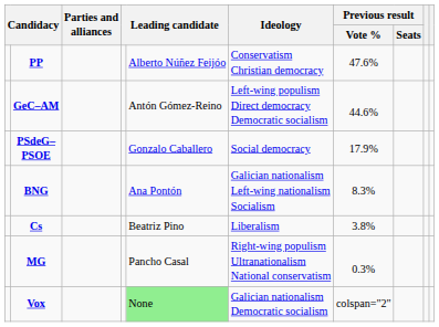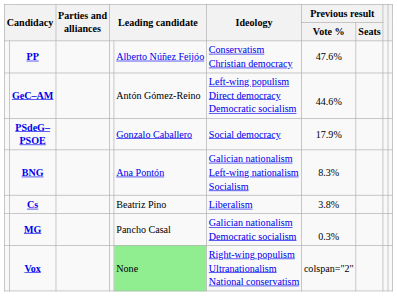MG | Ideology: Right-wing populism Ultranationalism National conservatism -> Galician nationalism Democratic socialism
Vox | Ideology: Galician nationalism Democratic socialism -> Right-wing populism Ultranationalism National conservatism
